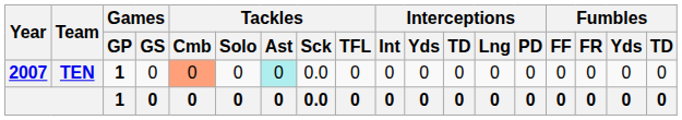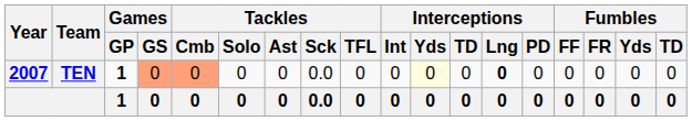TEN | Games / GS: no background -> lightsalmon background
TEN | Tackles / Ast: paleturquoise background -> no background
TEN | Interceptions / Yds: no background -> lightyellow background
TEN | Interceptions / Lng: normal -> bold
